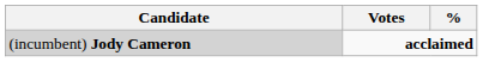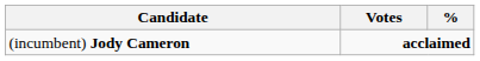(incumbent) Jody Cameron | Candidate: lightgrey background -> no background
